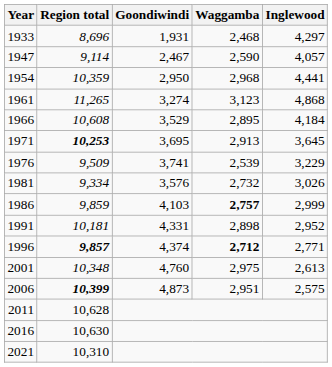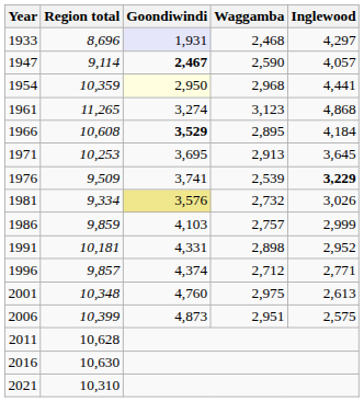1933 | Goondiwindi: no background -> lavender background
1947 | Goondiwindi: normal -> bold
1954 | Goondiwindi: no background -> lightyellow background
1966 | Goondiwindi: normal -> bold
1971 | Region total: bold -> normal
1976 | Inglewood: normal -> bold
1981 | Goondiwindi: no background -> khaki background
1986 | Waggamba: bold -> normal
1996 | Region total: bold -> normal
1996 | Waggamba: bold -> normal
2006 | Region total: bold -> normal
